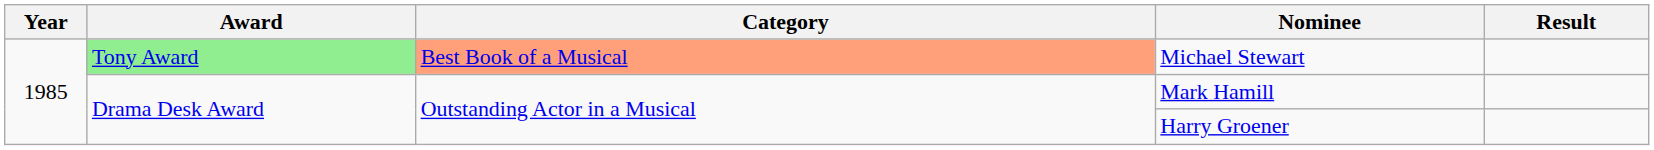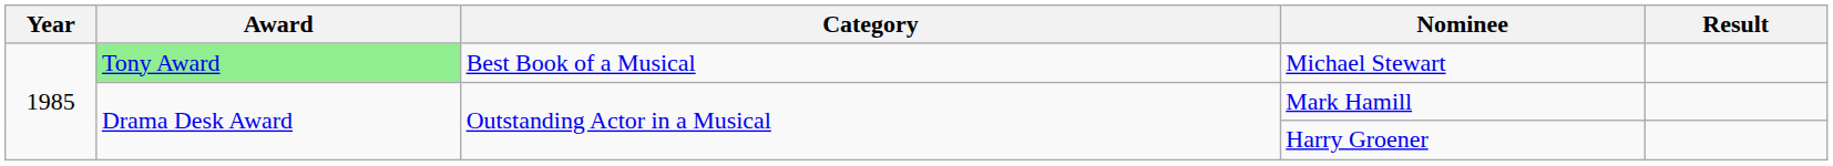Michael Stewart | Category: lightsalmon background -> no background
